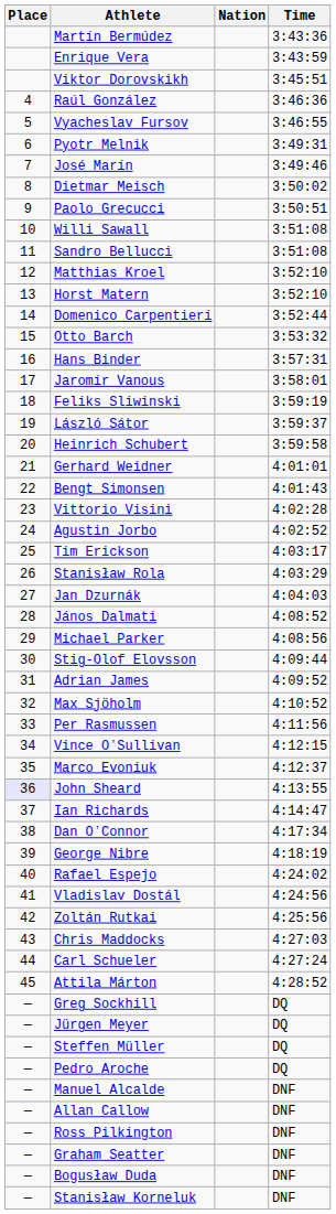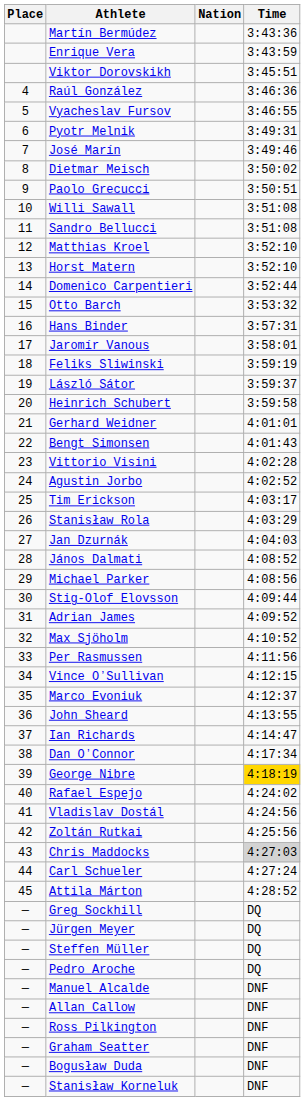John Sheard | Place: lavender background -> no background
George Nibre | Time: no background -> gold background
Chris Maddocks | Time: no background -> lightgrey background
